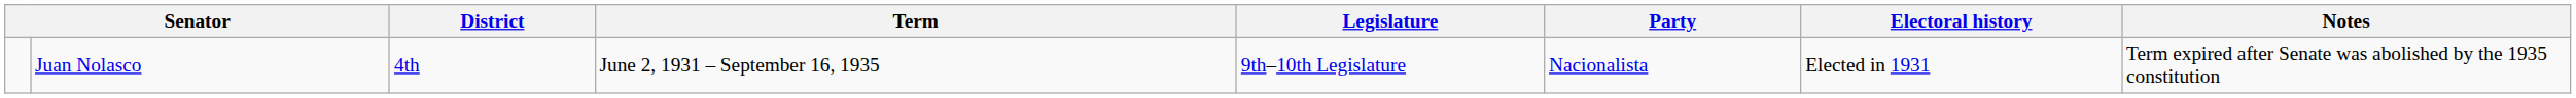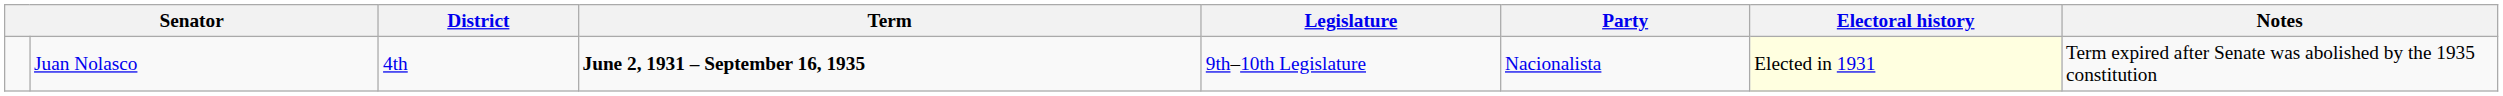Juan Nolasco | Term: normal -> bold
Juan Nolasco | Electoral history: no background -> lightyellow background
